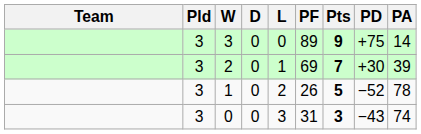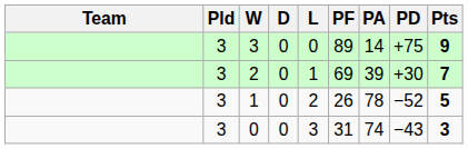columns swapped: PA <-> Pts
